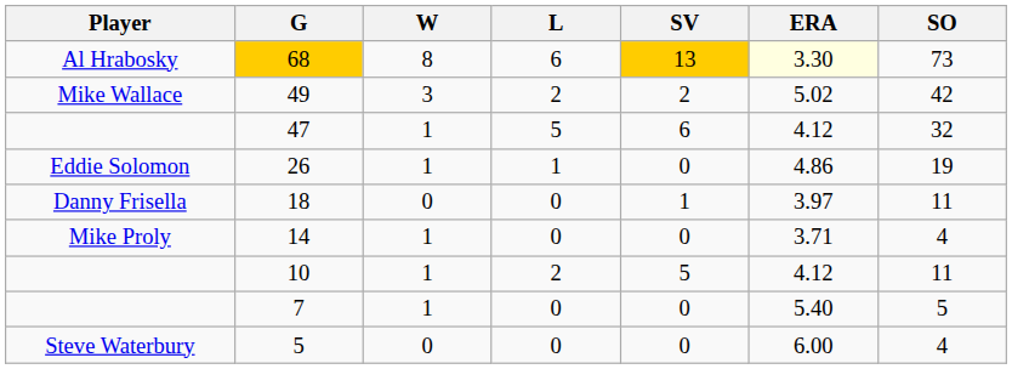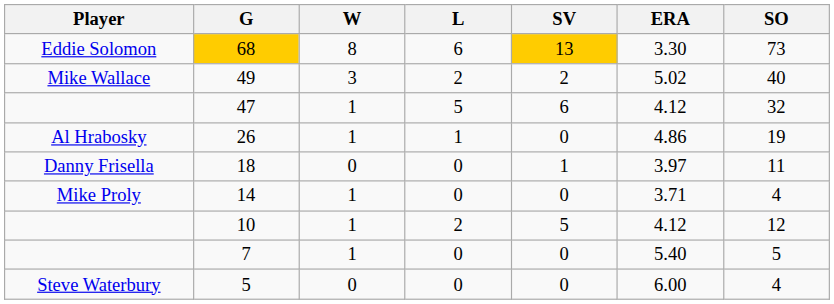68 | Player: Al Hrabosky -> Eddie Solomon
68 | ERA: lightyellow background -> no background
49 | SO: 42 -> 40
26 | Player: Eddie Solomon -> Al Hrabosky
10 | SO: 11 -> 12
